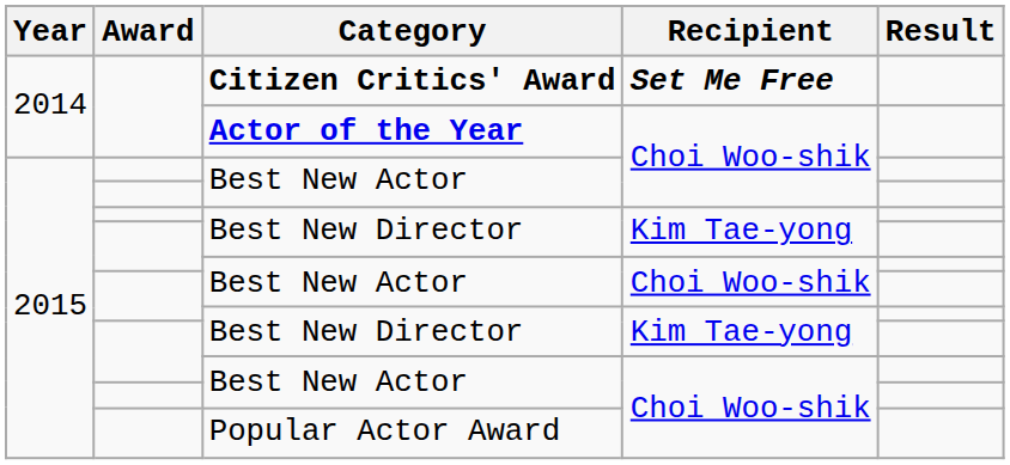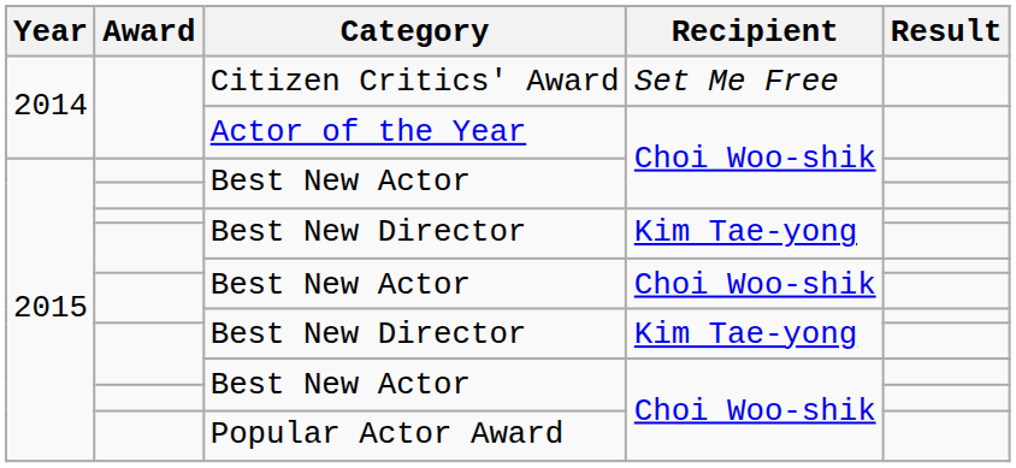Citizen Critics' Award | Category: bold -> normal
Citizen Critics' Award | Recipient: bold -> normal
Actor of the Year | Category: bold -> normal
